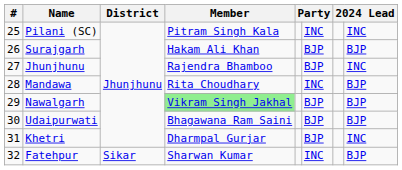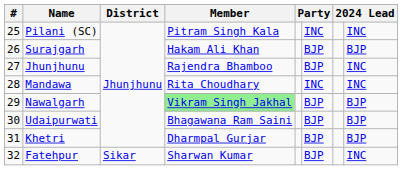Mandawa | column 8: BJP -> INC
Khetri | column 8: INC -> BJP
Fatehpur | column 6: INC -> BJP
Fatehpur | column 8: BJP -> INC
